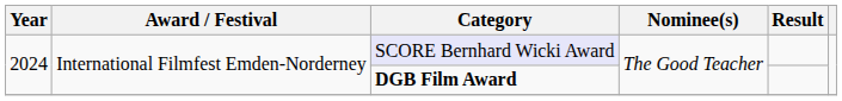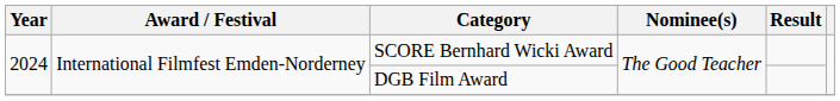SCORE Bernhard Wicki Award | Category: lavender background -> no background
DGB Film Award | Category: bold -> normal
